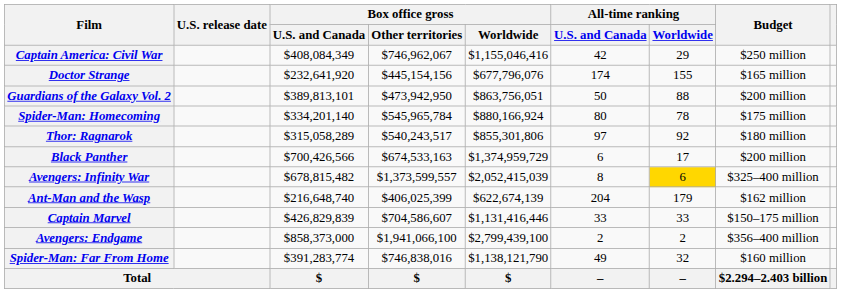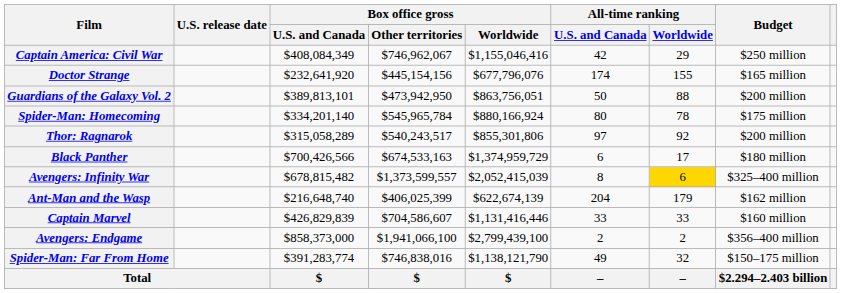Thor: Ragnarok | Budget: $180 million -> $200 million
Black Panther | Budget: $200 million -> $180 million
Captain Marvel | Budget: $150–175 million -> $160 million
Spider-Man: Far From Home | Budget: $160 million -> $150–175 million
